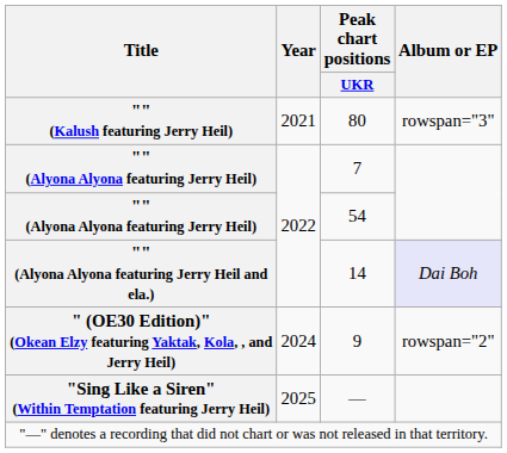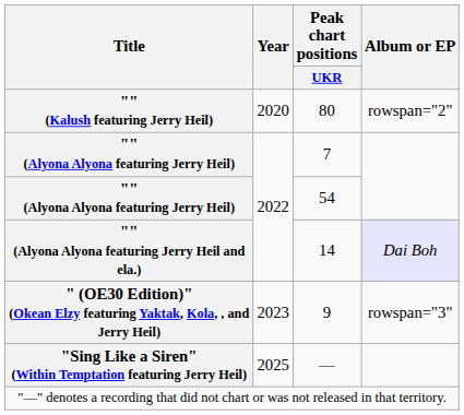80 | Year: 2021 -> 2020
80 | Album or EP: rowspan="3" -> rowspan="2"
9 | Year: 2024 -> 2023
9 | Album or EP: rowspan="2" -> rowspan="3"
